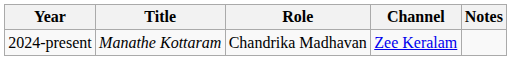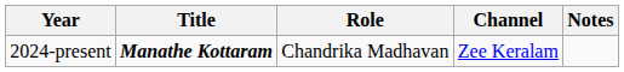2024-present | Title: normal -> bold
